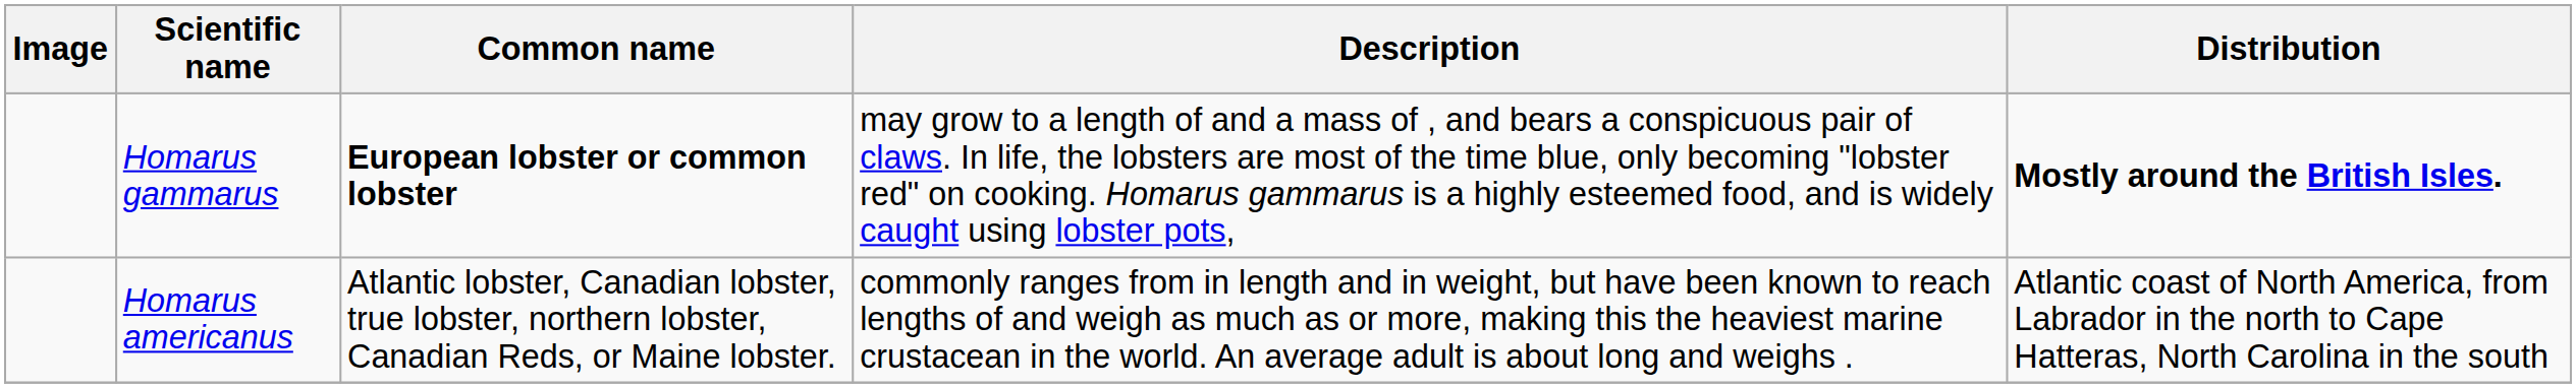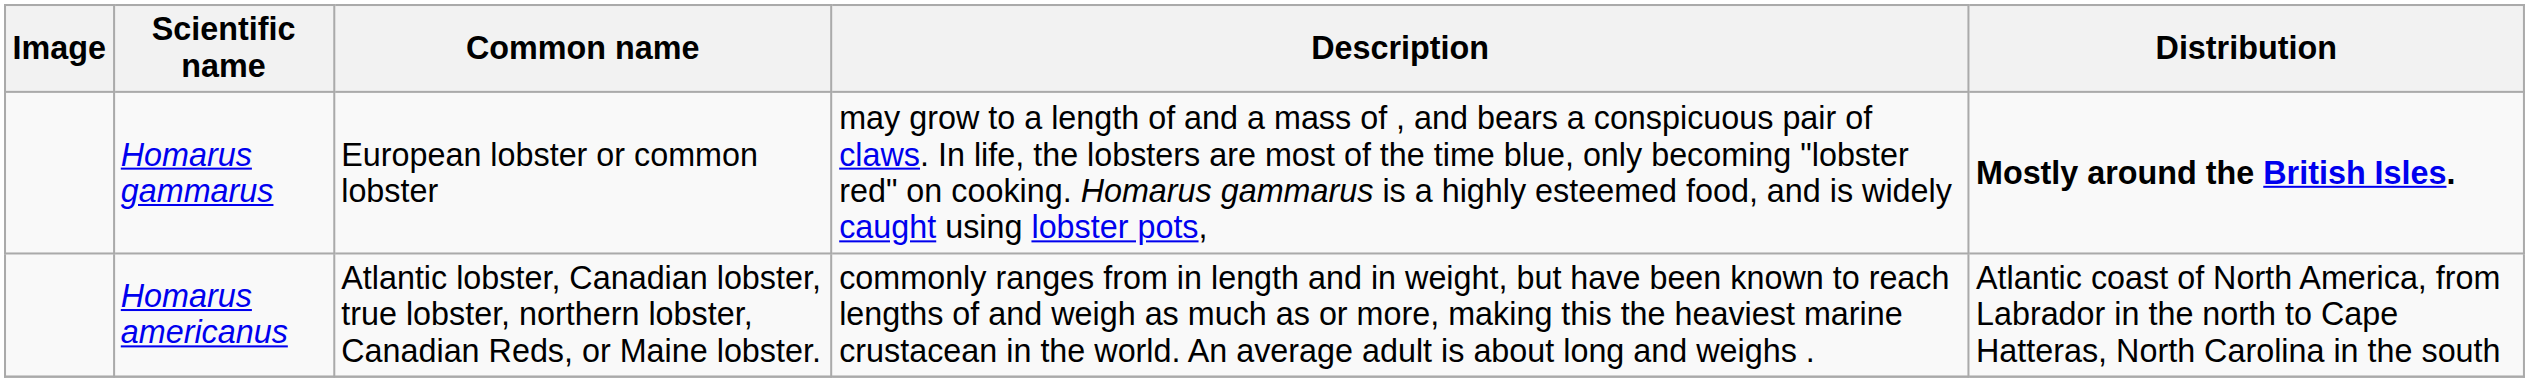Homarus gammarus | Common name: bold -> normal
